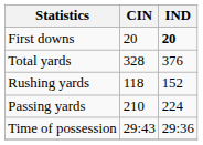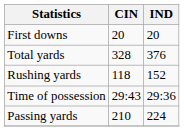First downs | IND: bold -> normal
rows swapped: Passing yards <-> Time of possession
